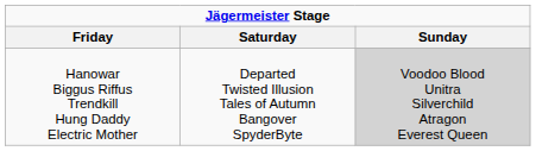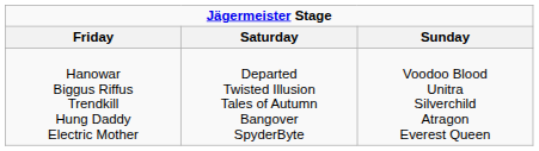Hanowar Biggus Riffus Trendkill Hung Daddy Electric Mother | Sunday: lightgrey background -> no background
